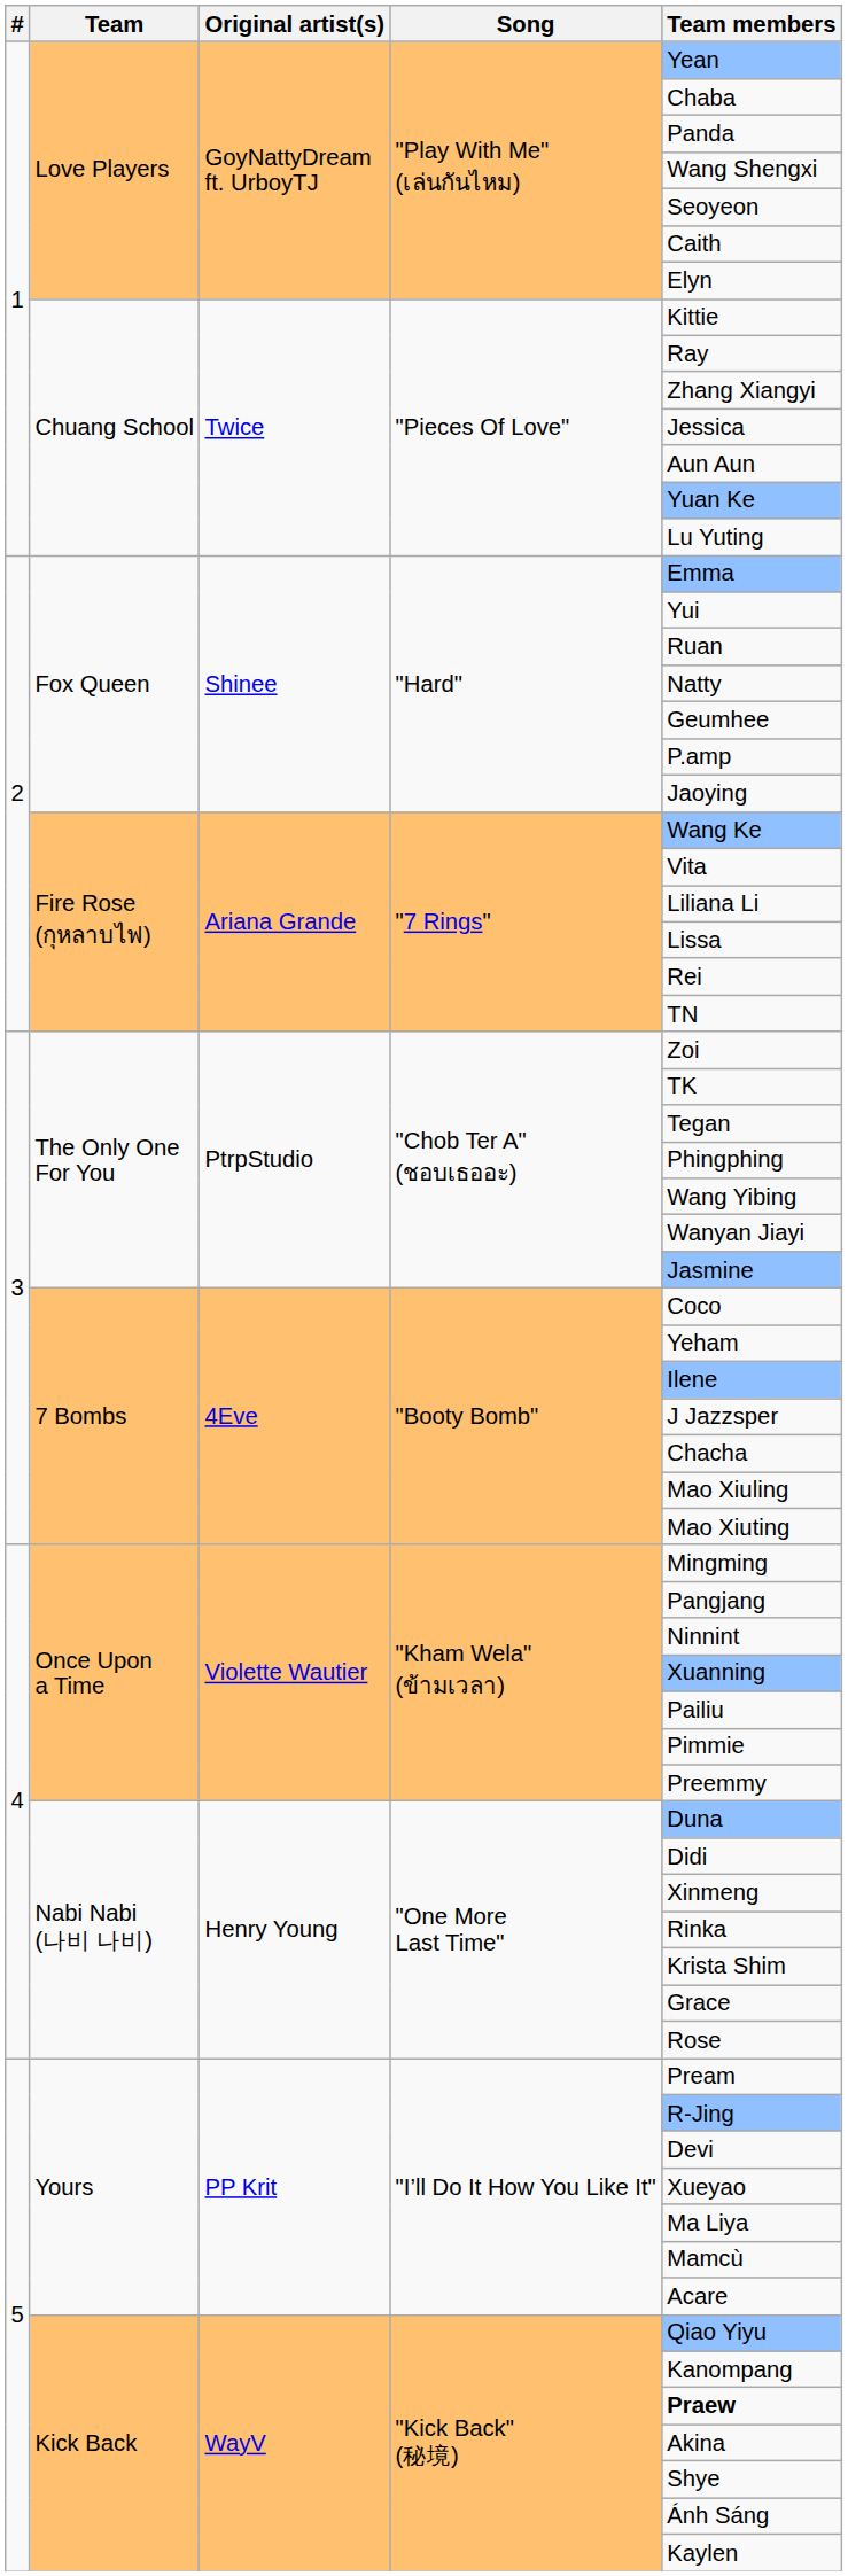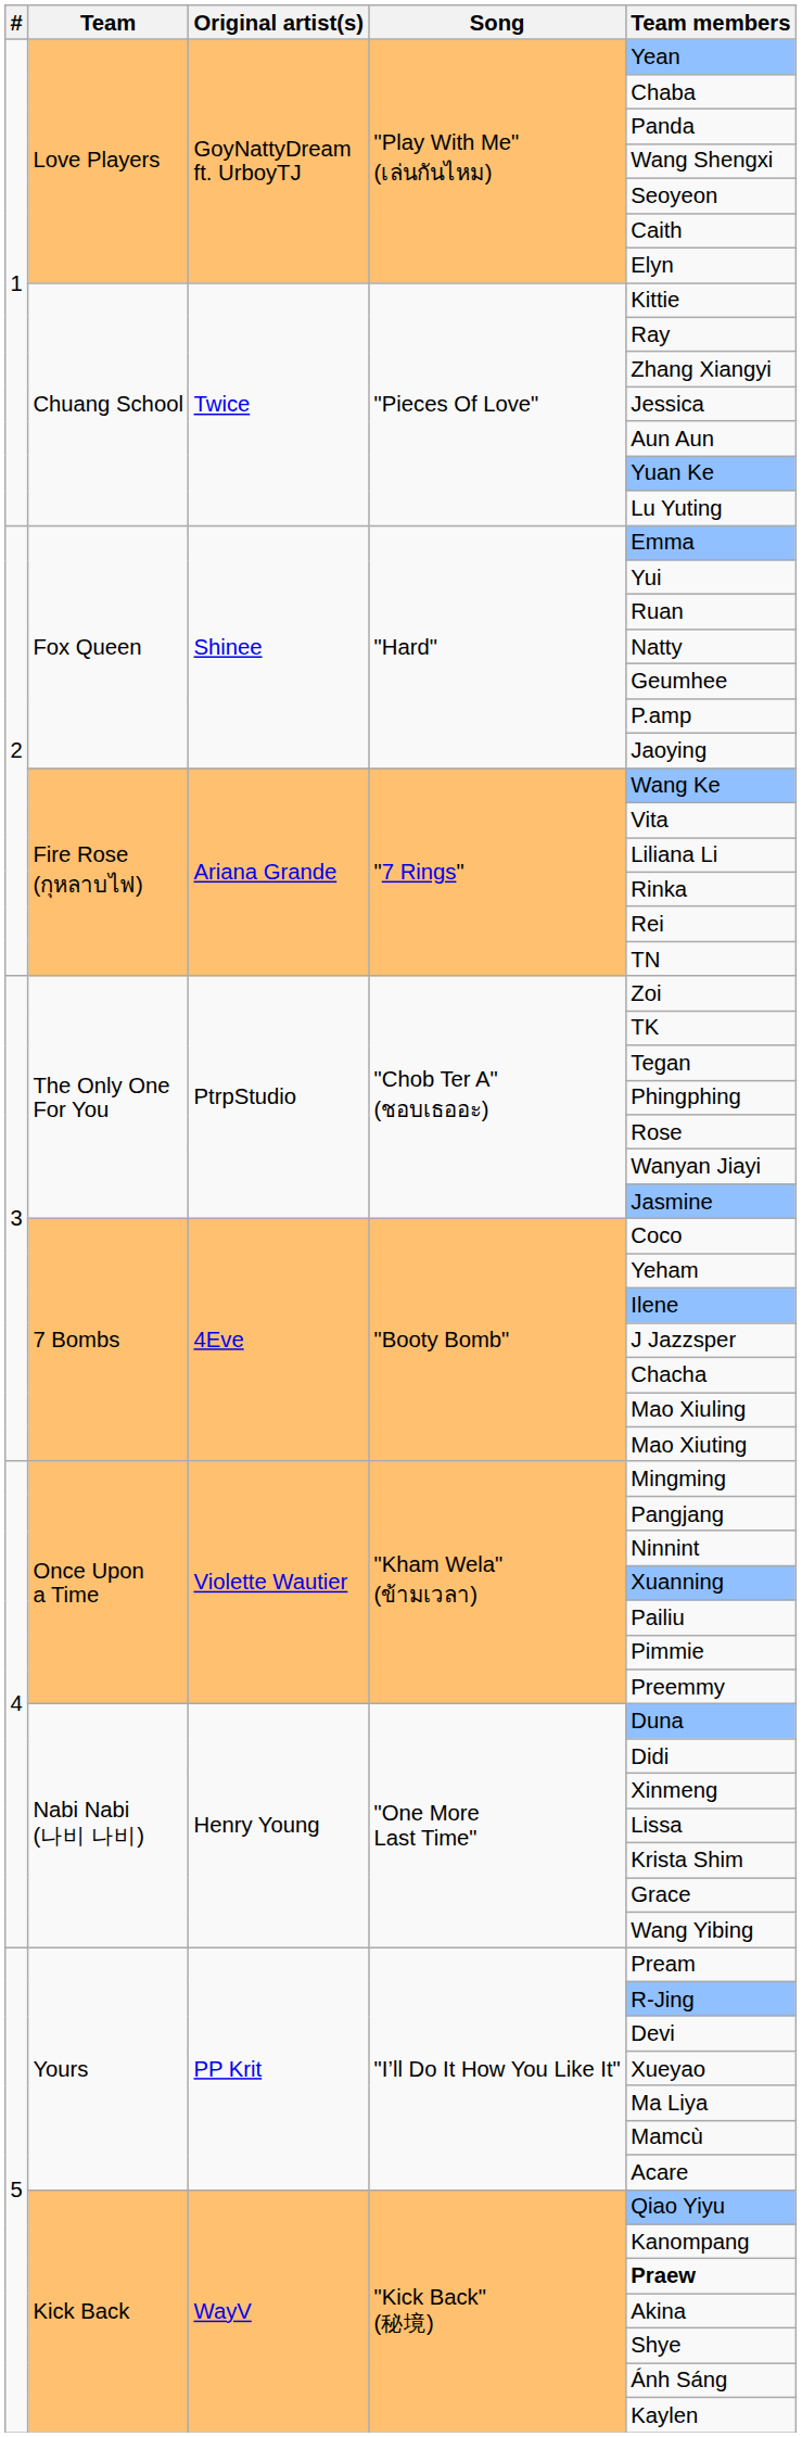row 26 | Team members: Lissa -> Rinka
row 33 | Team members: Wang Yibing -> Rose
row 53 | Team members: Rinka -> Lissa
row 56 | Team members: Rose -> Wang Yibing
